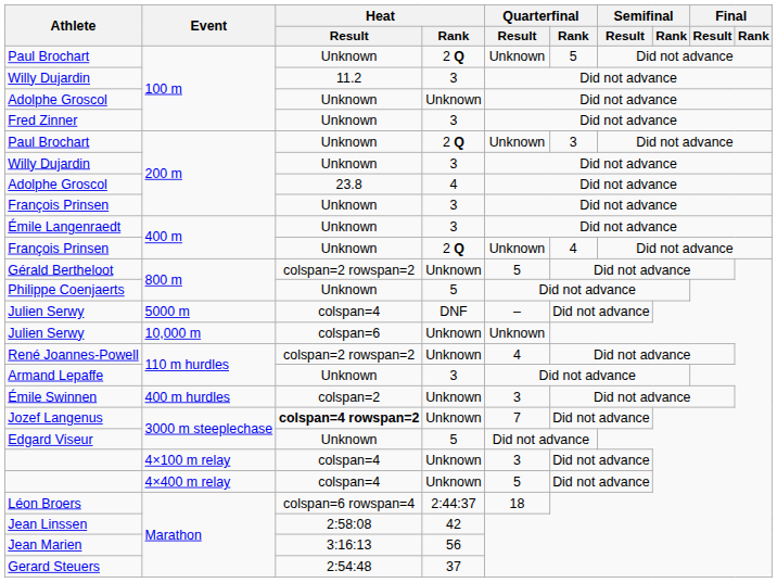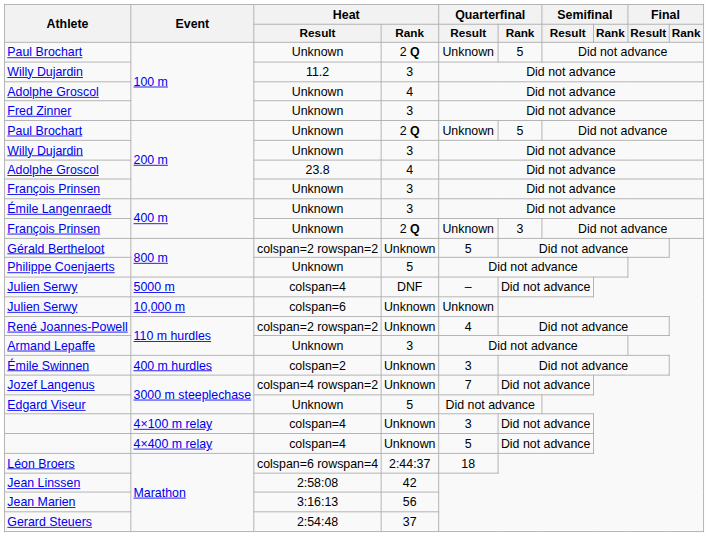Adolphe Groscol / 100 m | Heat / Rank: Unknown -> 4
Paul Brochart / 200 m | Quarterfinal / Rank: 3 -> 5
François Prinsen / 400 m | Quarterfinal / Rank: 4 -> 3
Jozef Langenus | Heat / Result: bold -> normal
